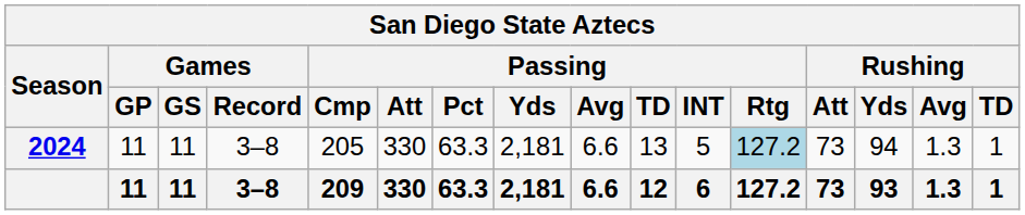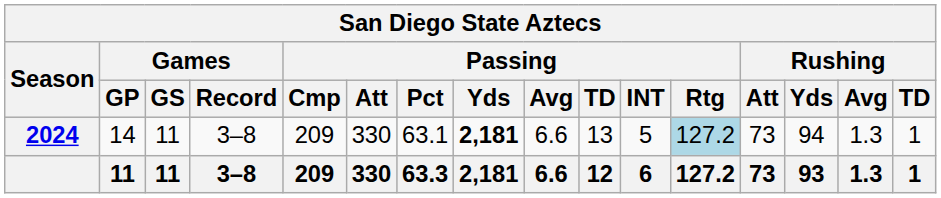2024 | Games / GP: 11 -> 14
2024 | Passing / Cmp: 205 -> 209
2024 | Passing / Pct: 63.3 -> 63.1
2024 | Passing / Yds: normal -> bold
